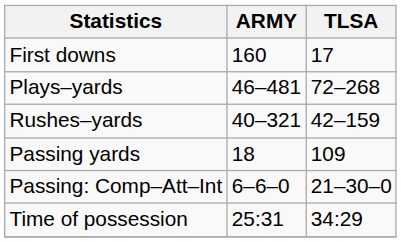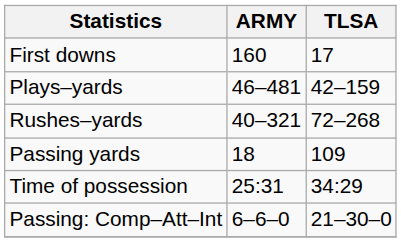Plays–yards | TLSA: 72–268 -> 42–159
Rushes–yards | TLSA: 42–159 -> 72–268
rows swapped: Passing: Comp–Att–Int <-> Time of possession
